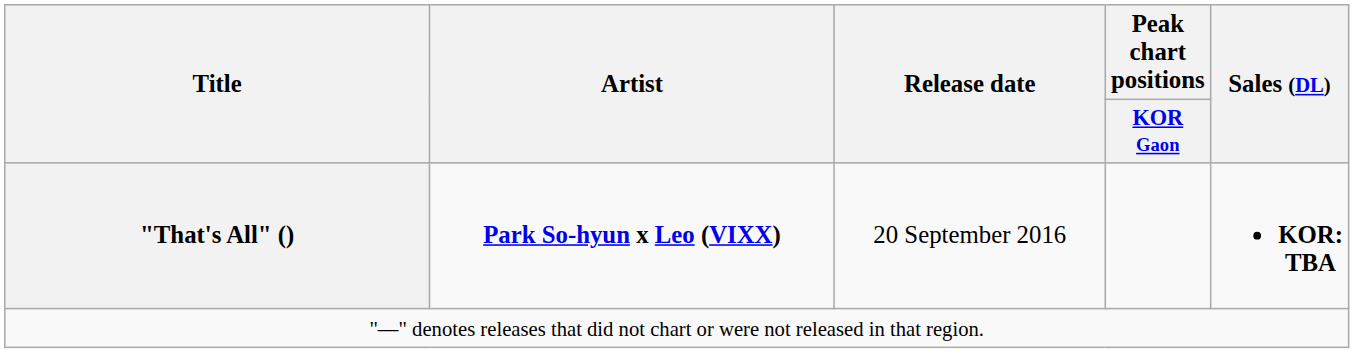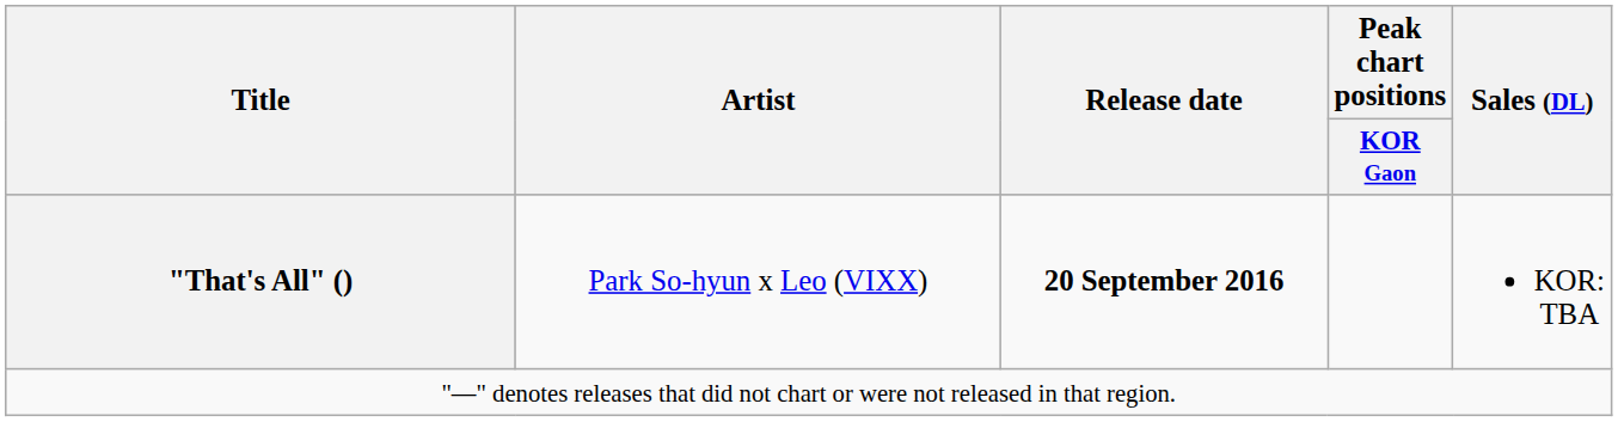row 3 | Artist: bold -> normal
row 3 | Release date: normal -> bold
row 3 | Sales (DL): bold -> normal
